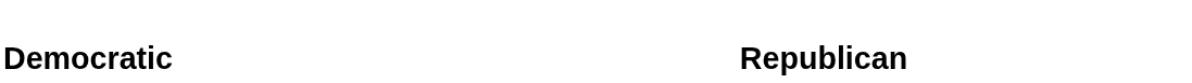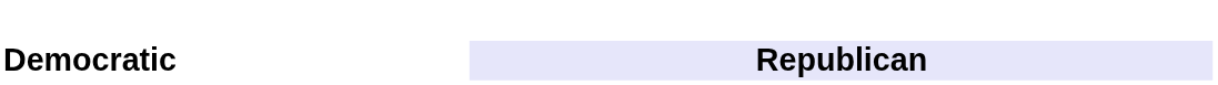Democratic | 15: no background -> lavender background
